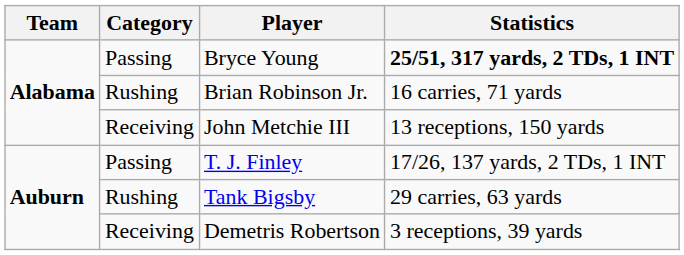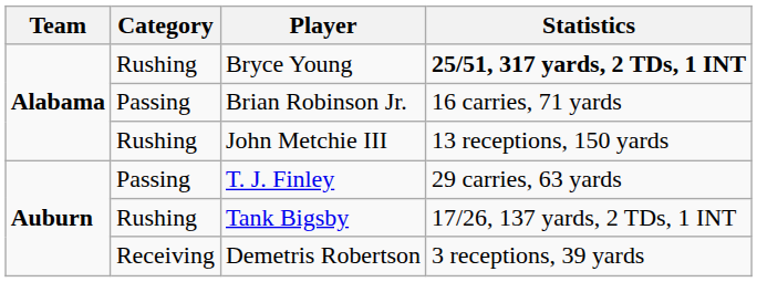Bryce Young | Category: Passing -> Rushing
Brian Robinson Jr. | Category: Rushing -> Passing
John Metchie III | Category: Receiving -> Rushing
T. J. Finley | Statistics: 17/26, 137 yards, 2 TDs, 1 INT -> 29 carries, 63 yards
Tank Bigsby | Statistics: 29 carries, 63 yards -> 17/26, 137 yards, 2 TDs, 1 INT
